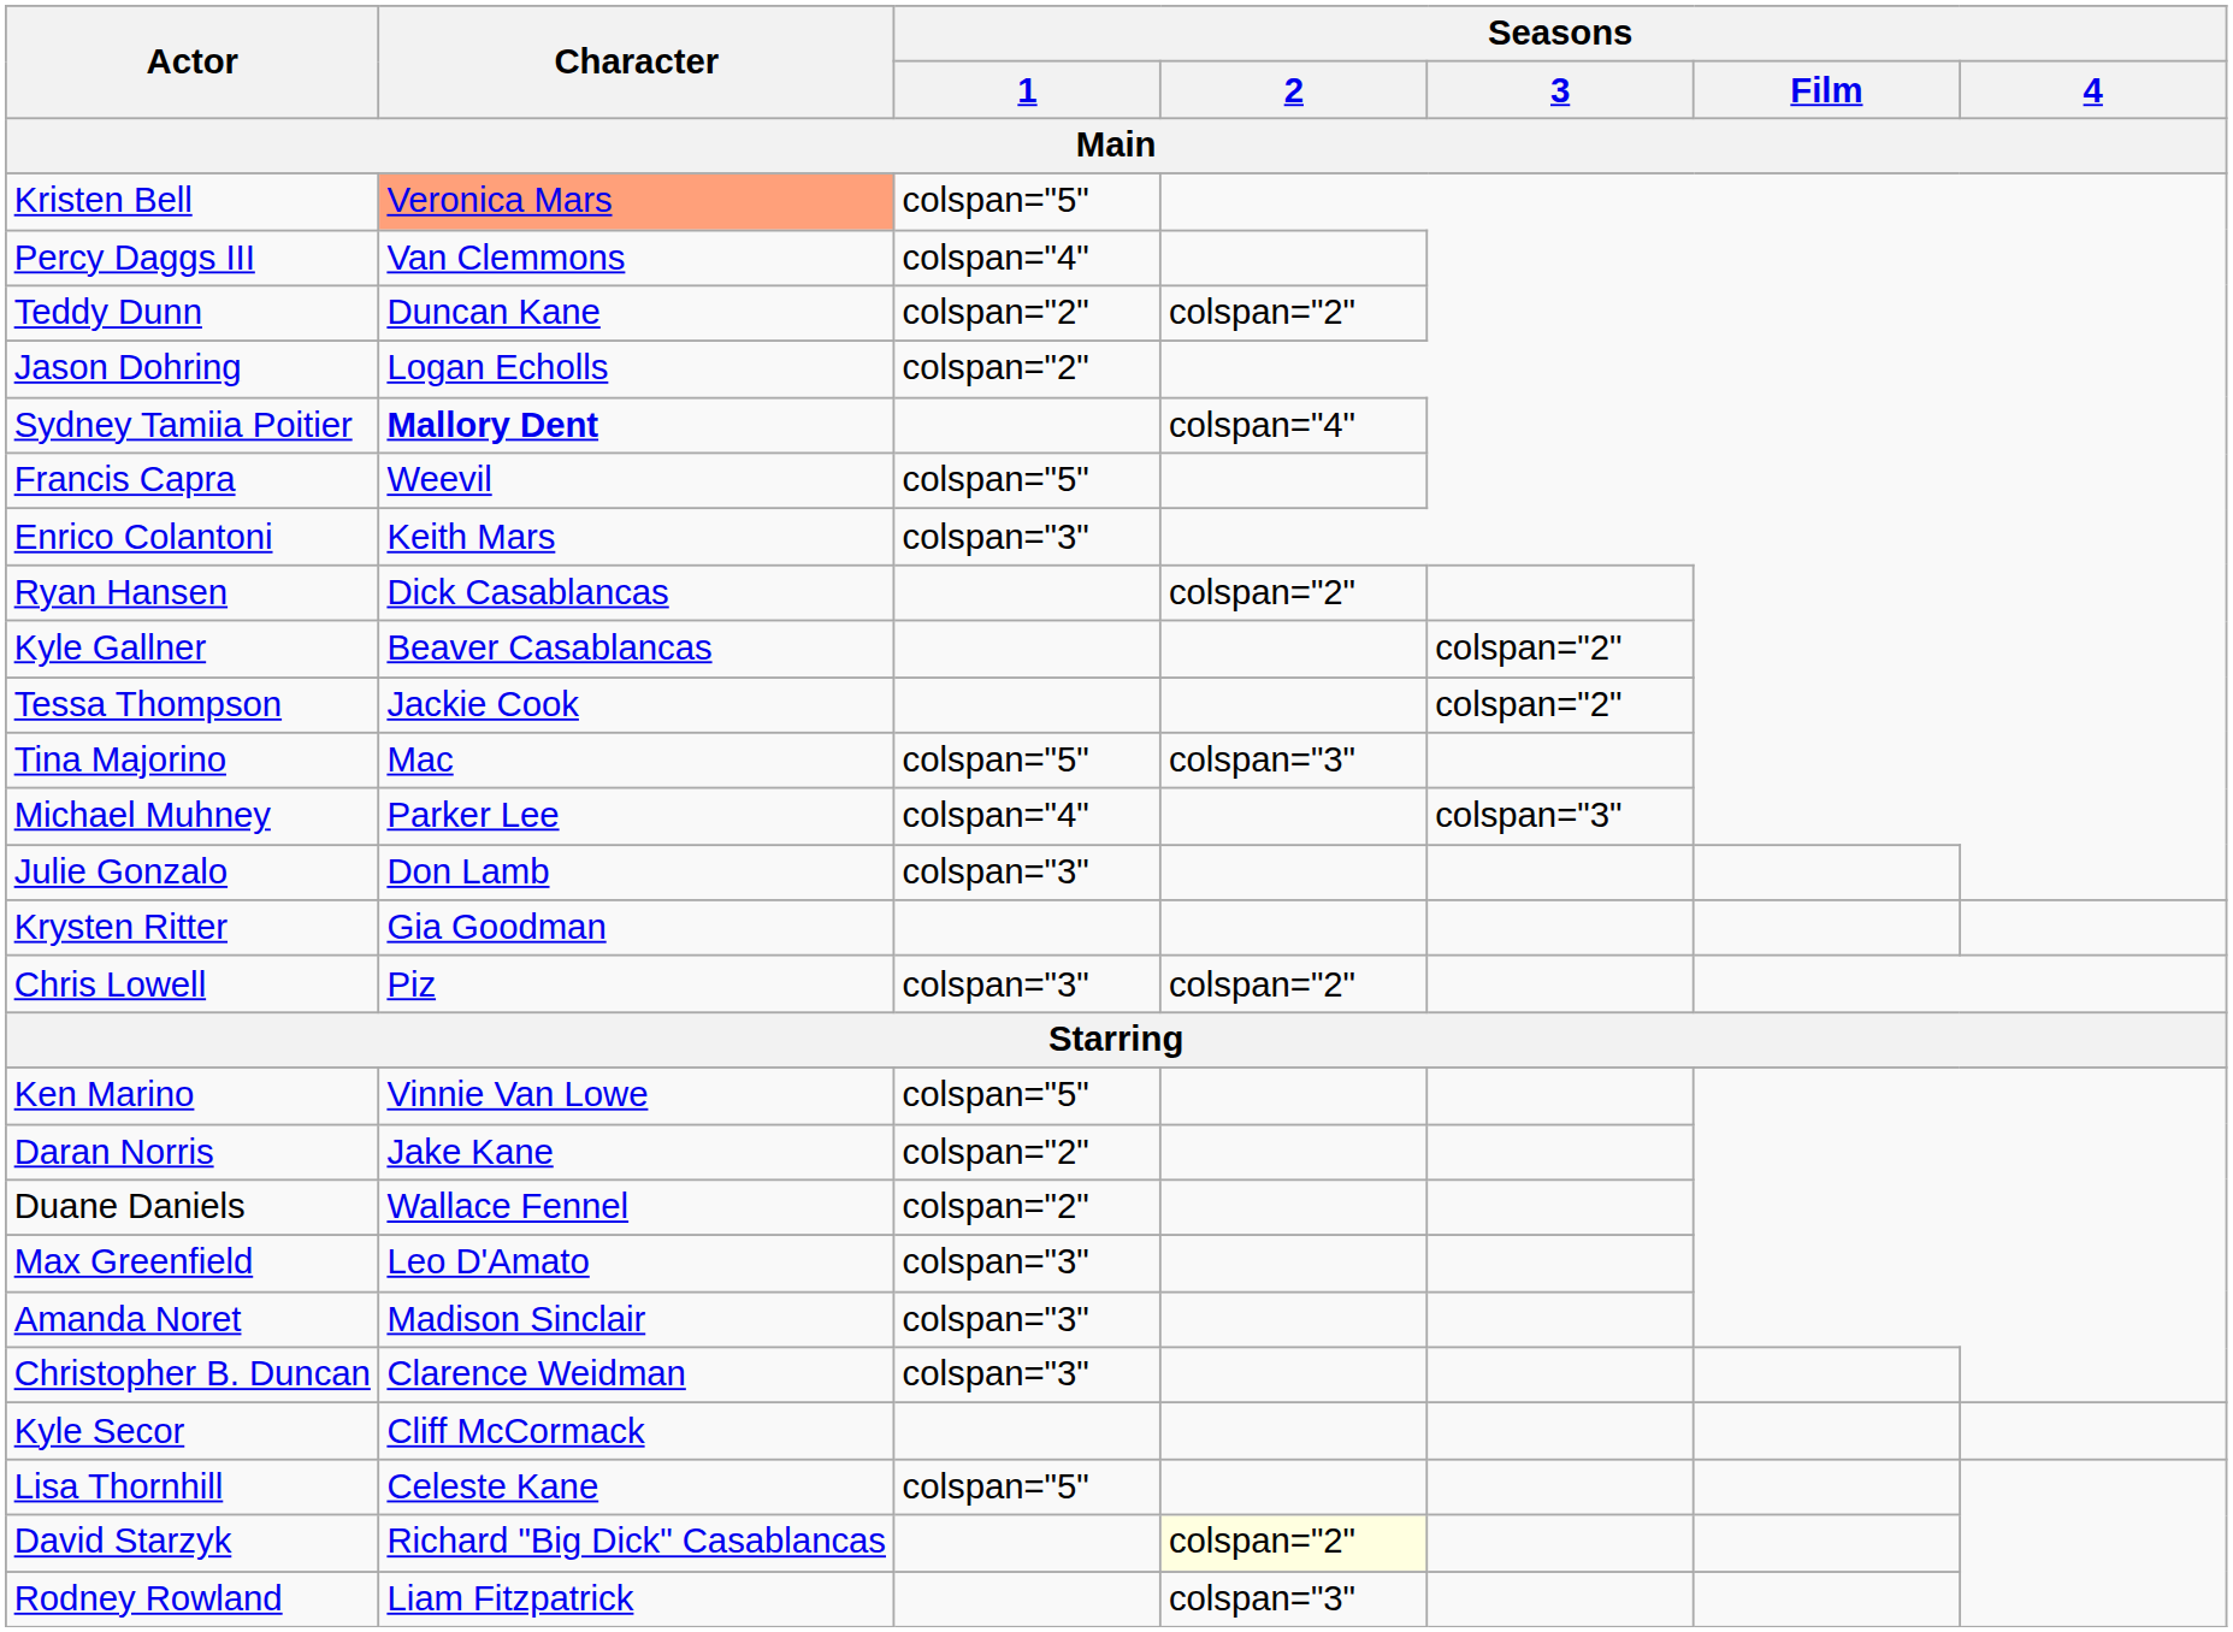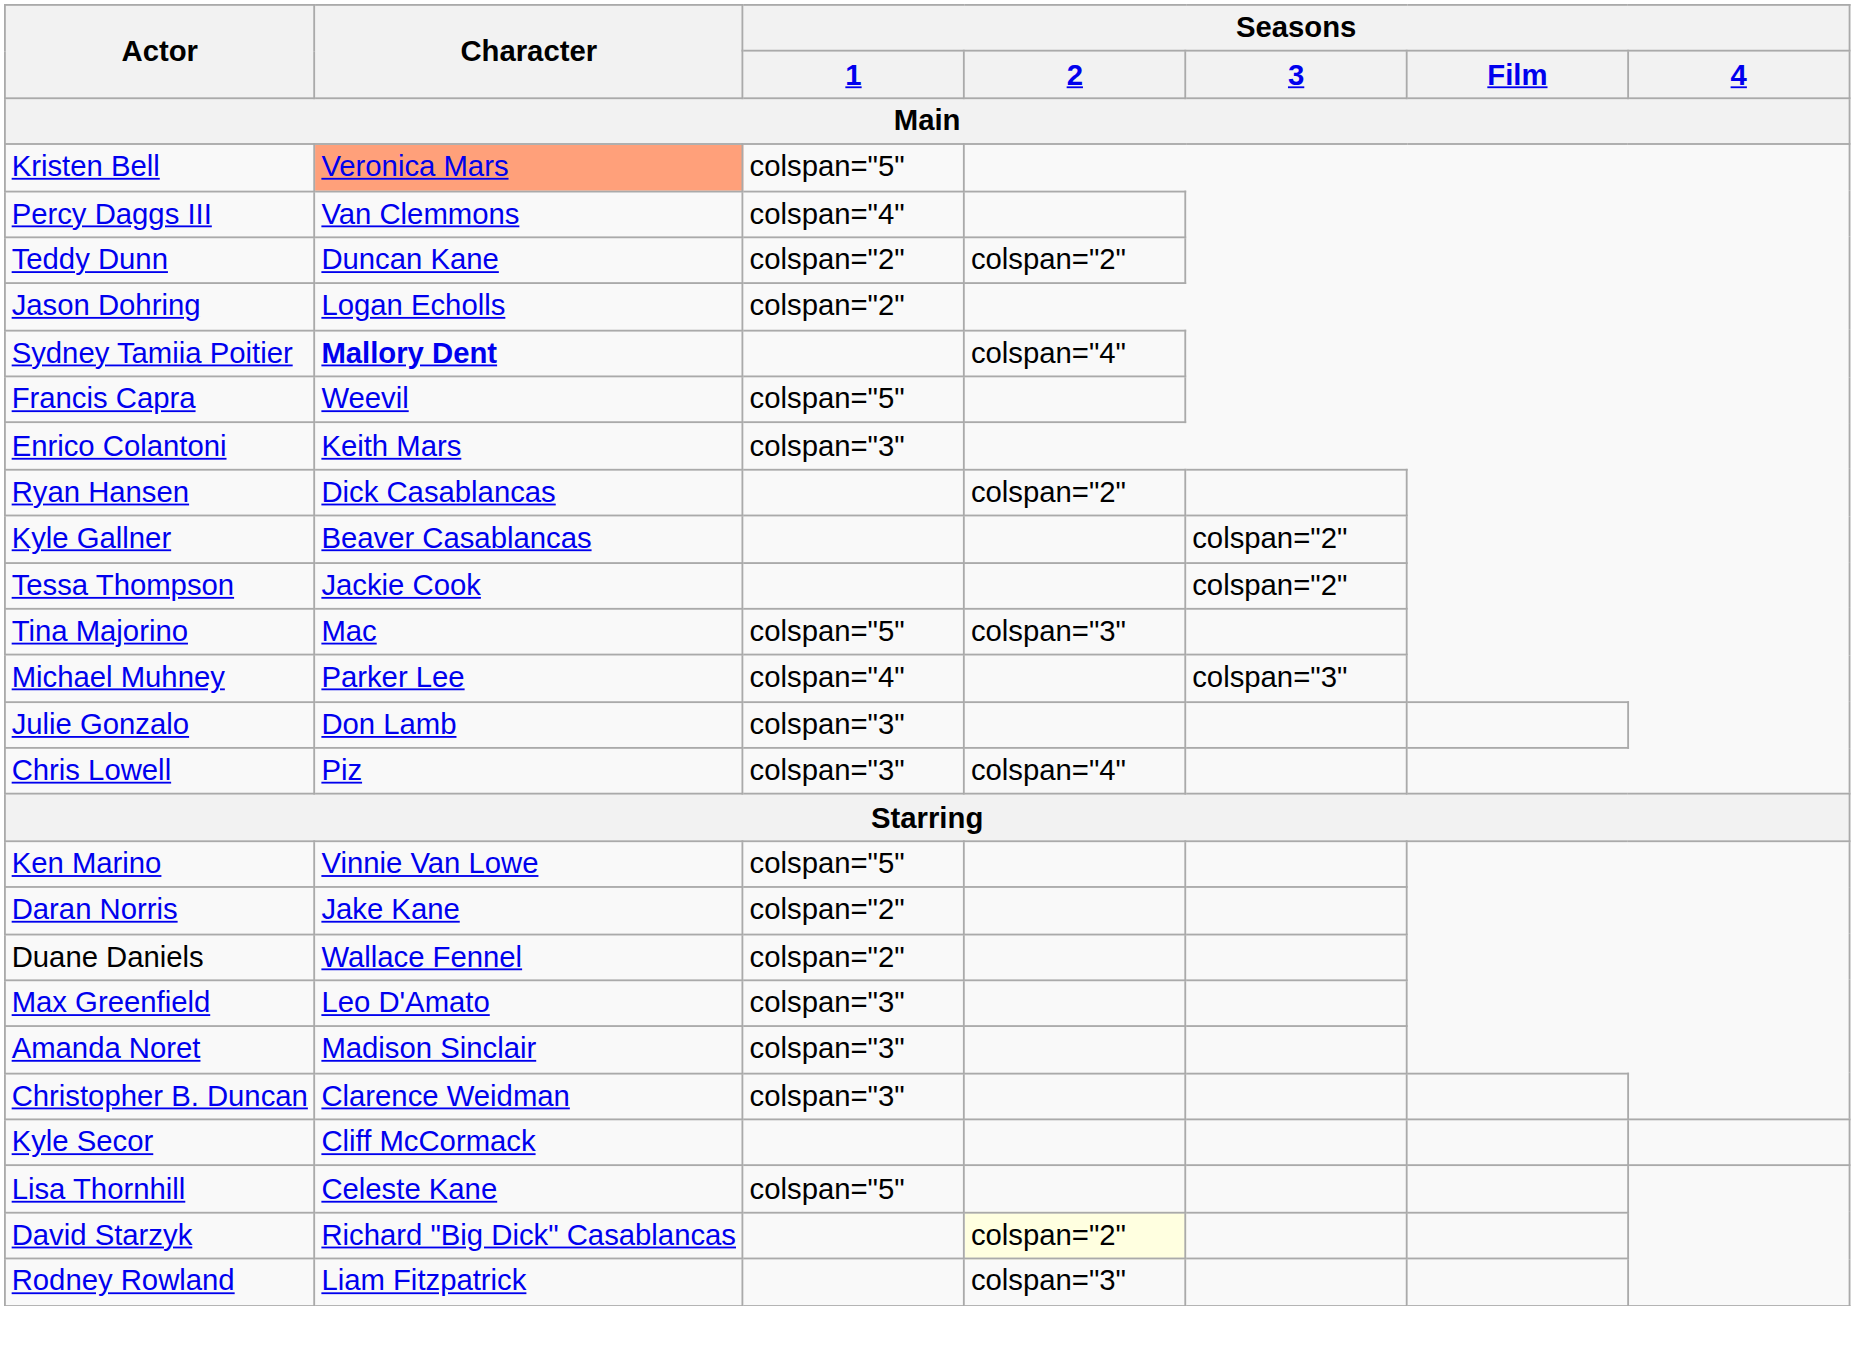- row: Krysten Ritter | Gia Goodman
Chris Lowell | Seasons / 2: colspan="2" -> colspan="4"
